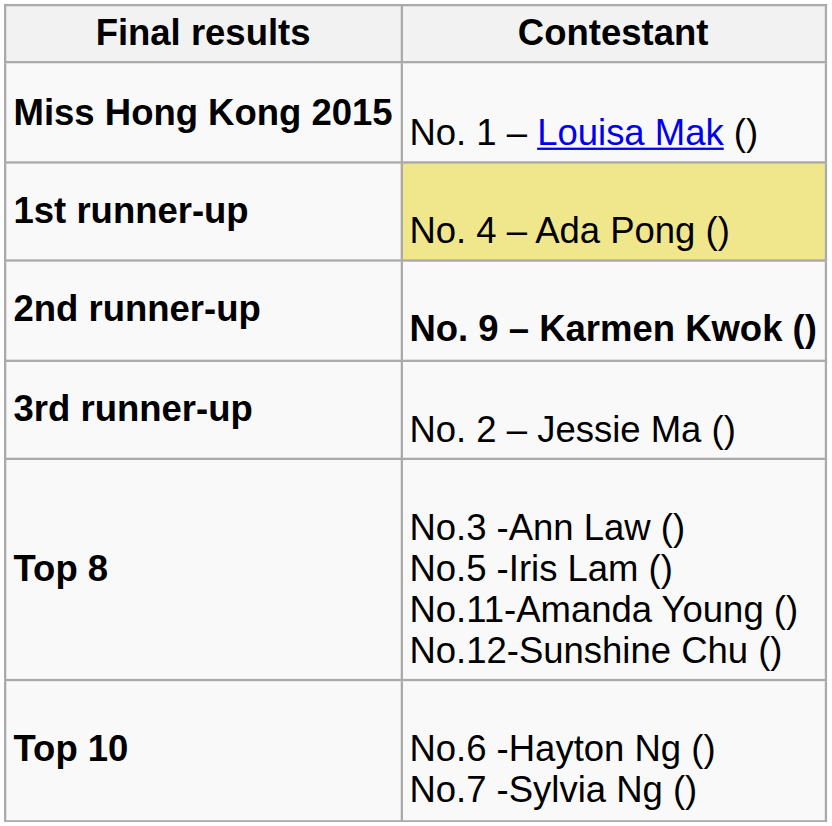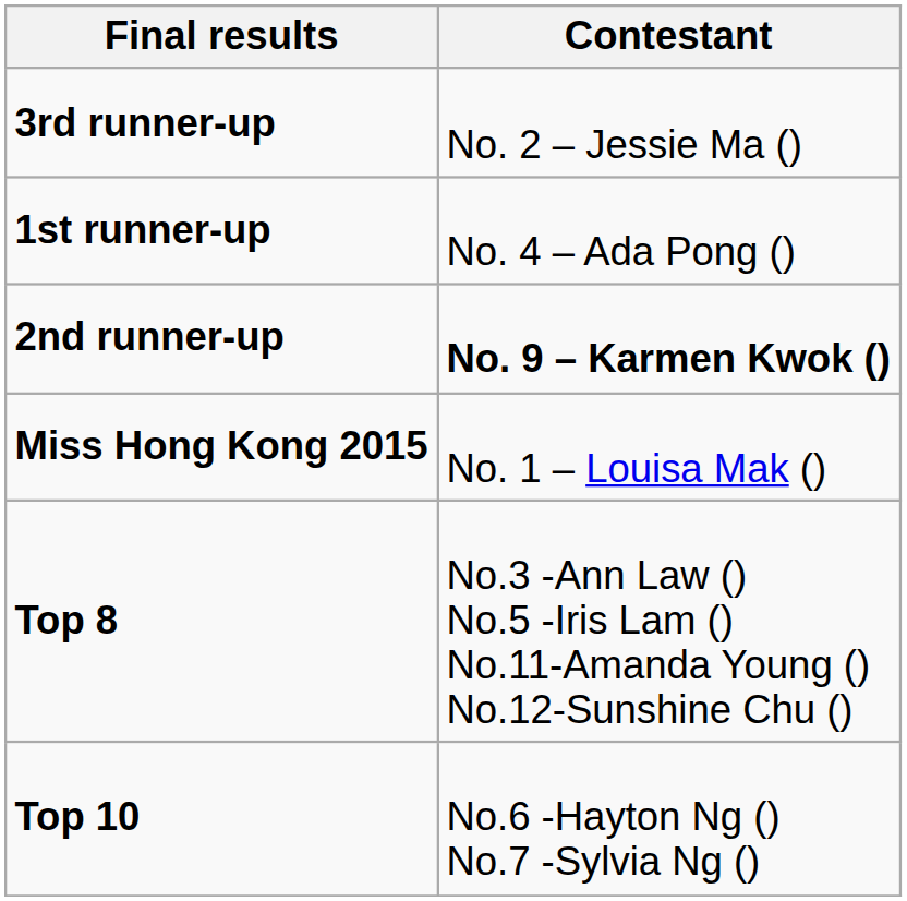rows swapped: Miss Hong Kong 2015 <-> 3rd runner-up
1st runner-up | Contestant: khaki background -> no background
